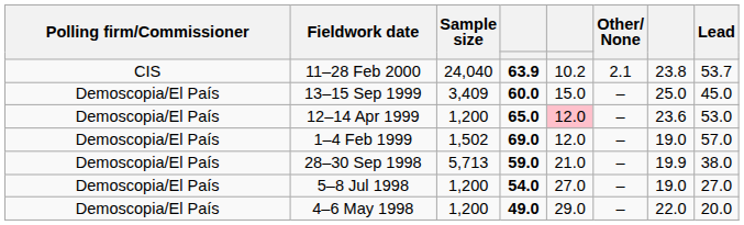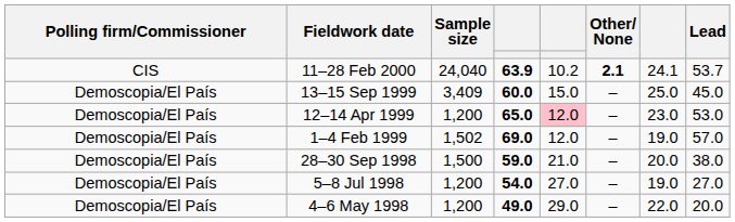11–28 Feb 2000 | Other/ None: normal -> bold
11–28 Feb 2000 | column 7: 23.8 -> 24.1
12–14 Apr 1999 | column 7: 23.6 -> 23.0
28–30 Sep 1998 | Sample size: 5,713 -> 1,500
28–30 Sep 1998 | column 7: 19.9 -> 20.0
